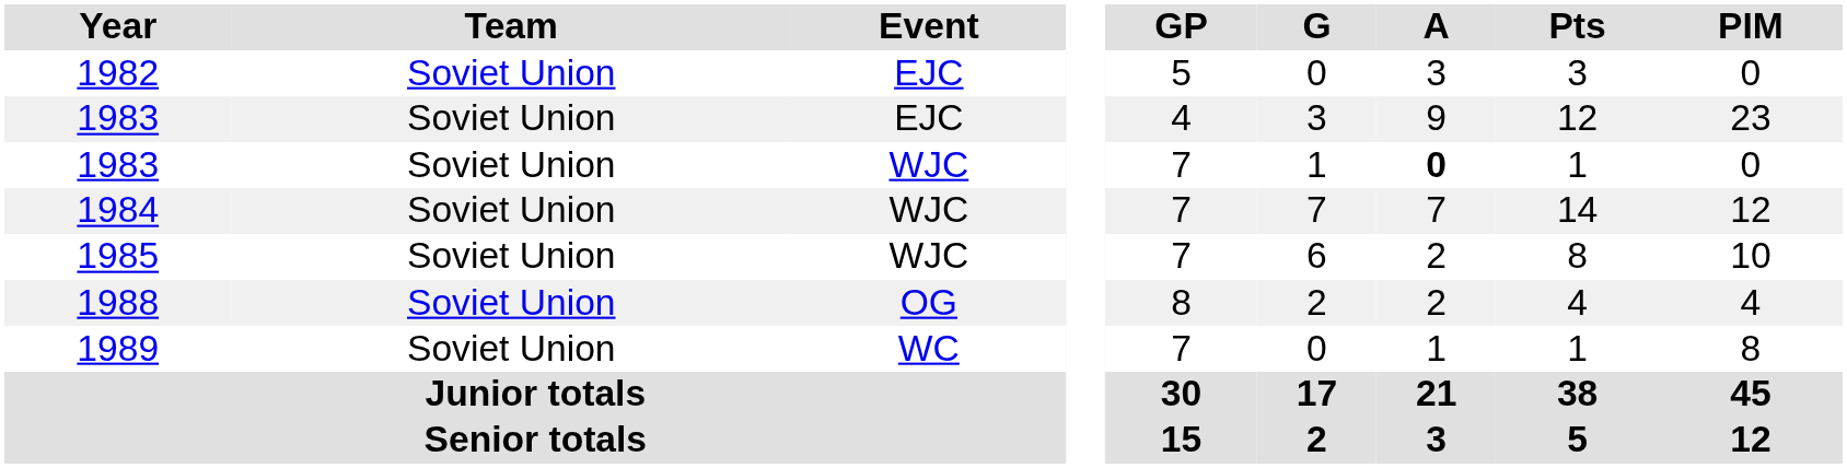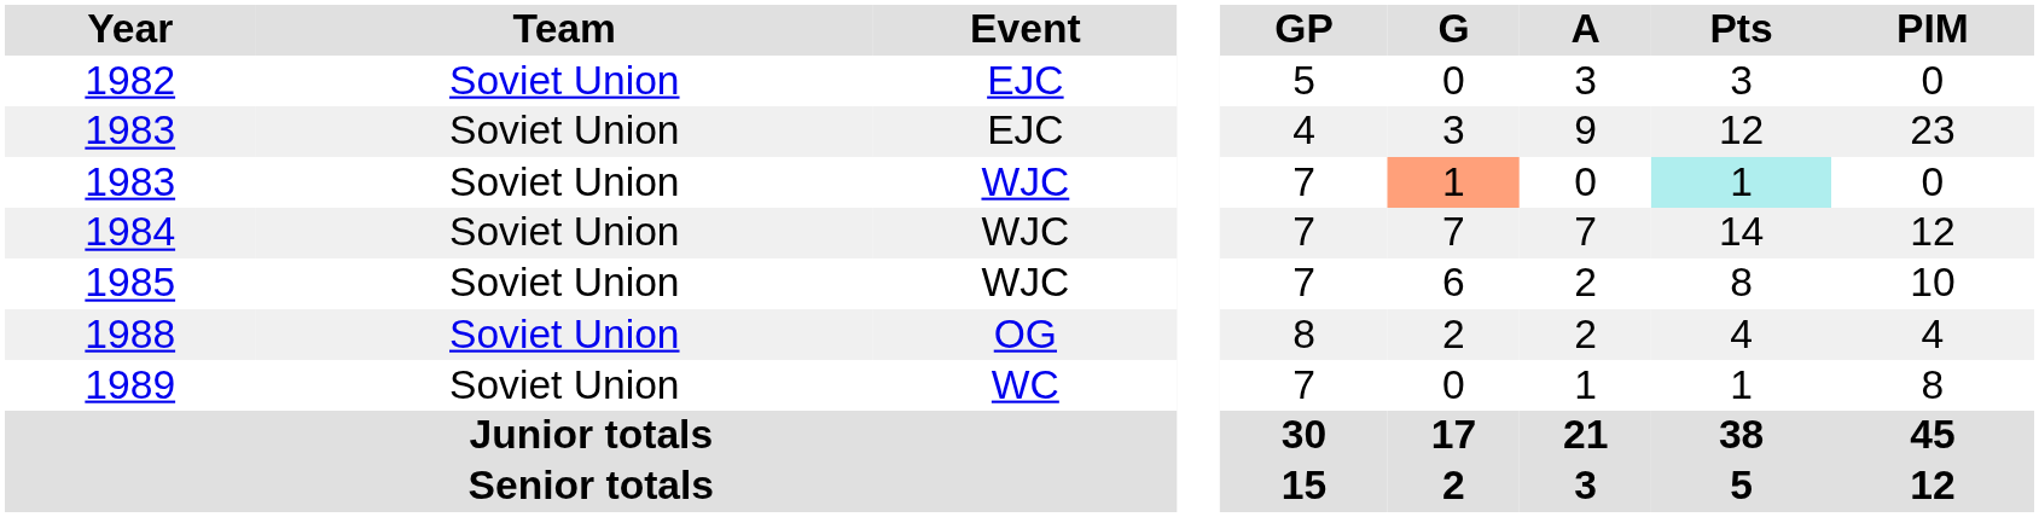1983 / WJC | G: no background -> lightsalmon background
1983 / WJC | A: bold -> normal
1983 / WJC | Pts: no background -> paleturquoise background
